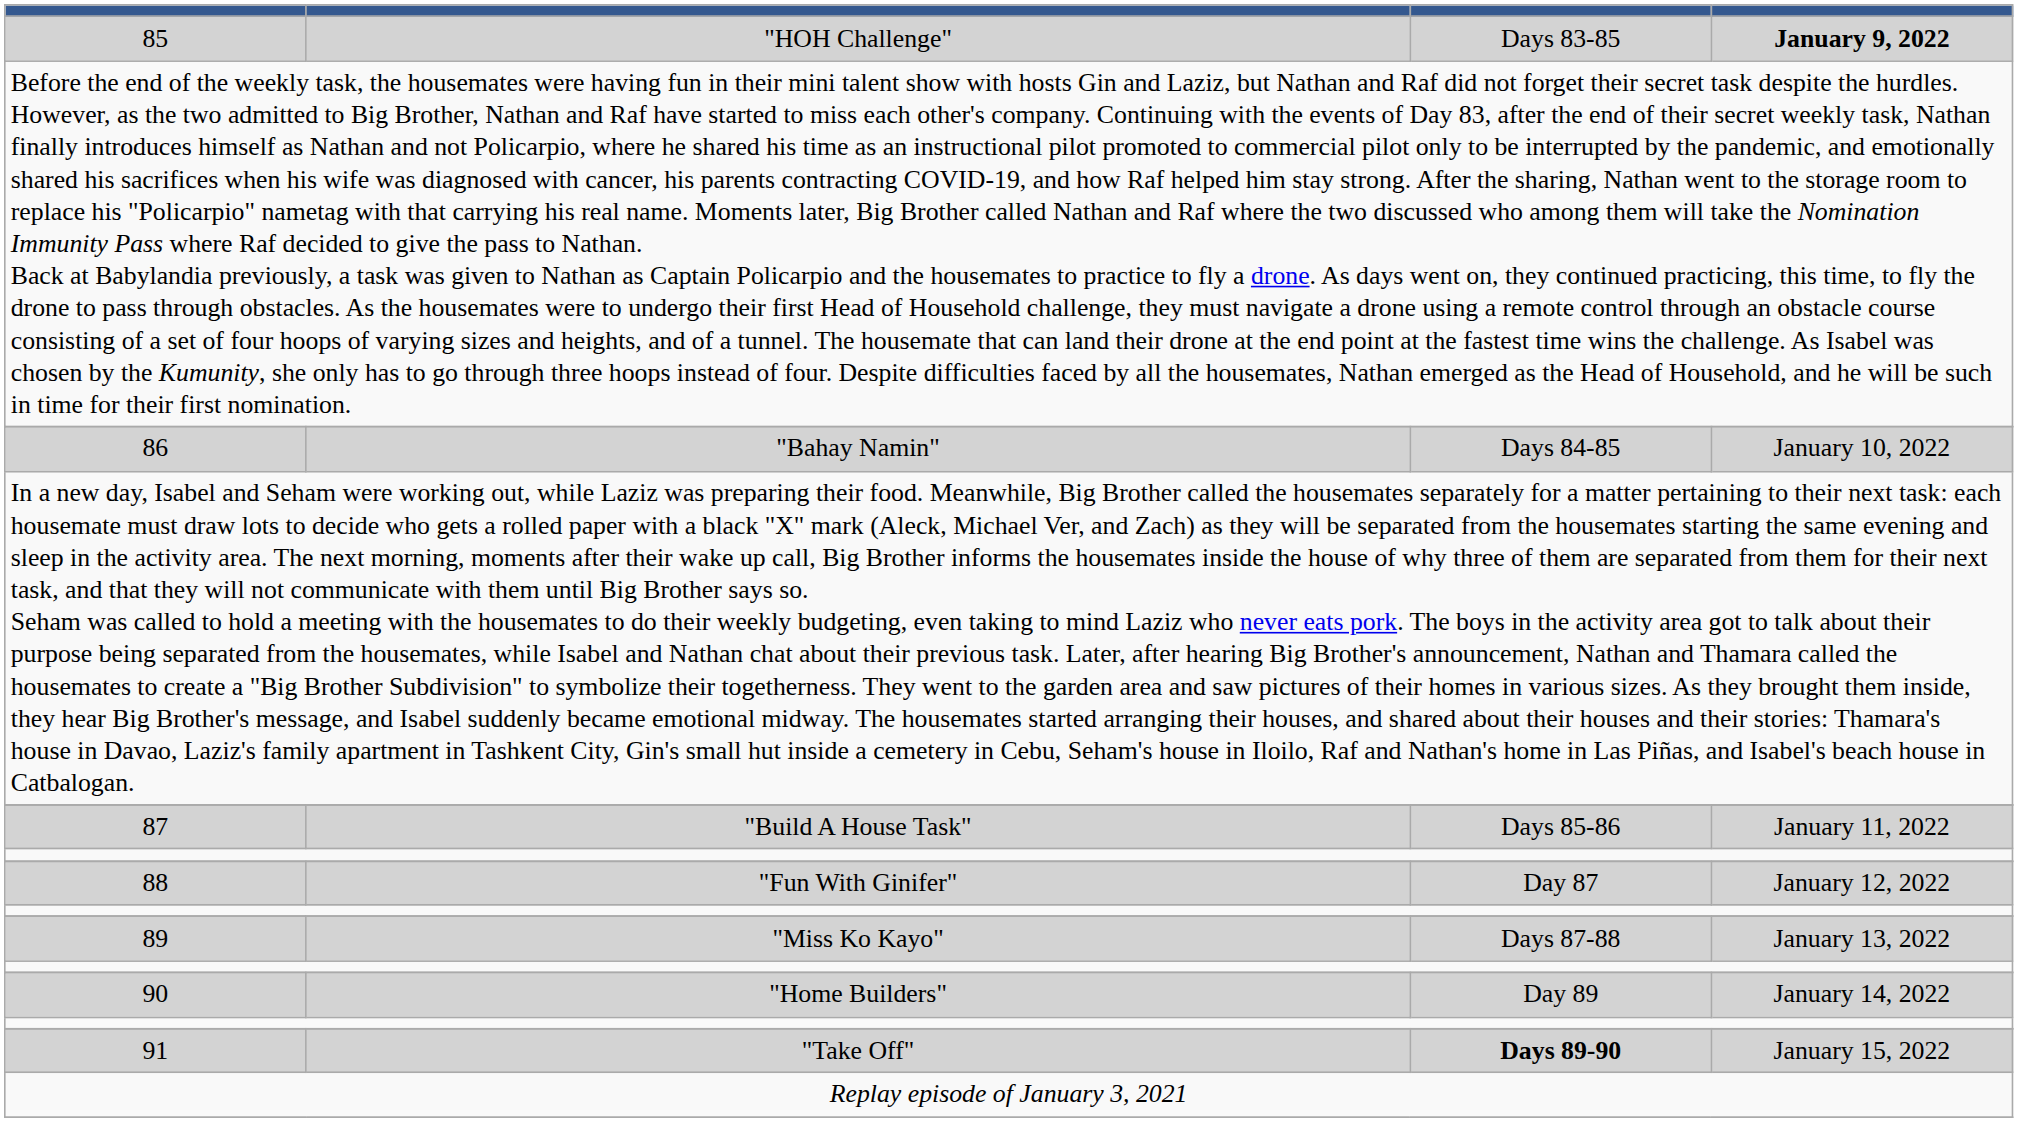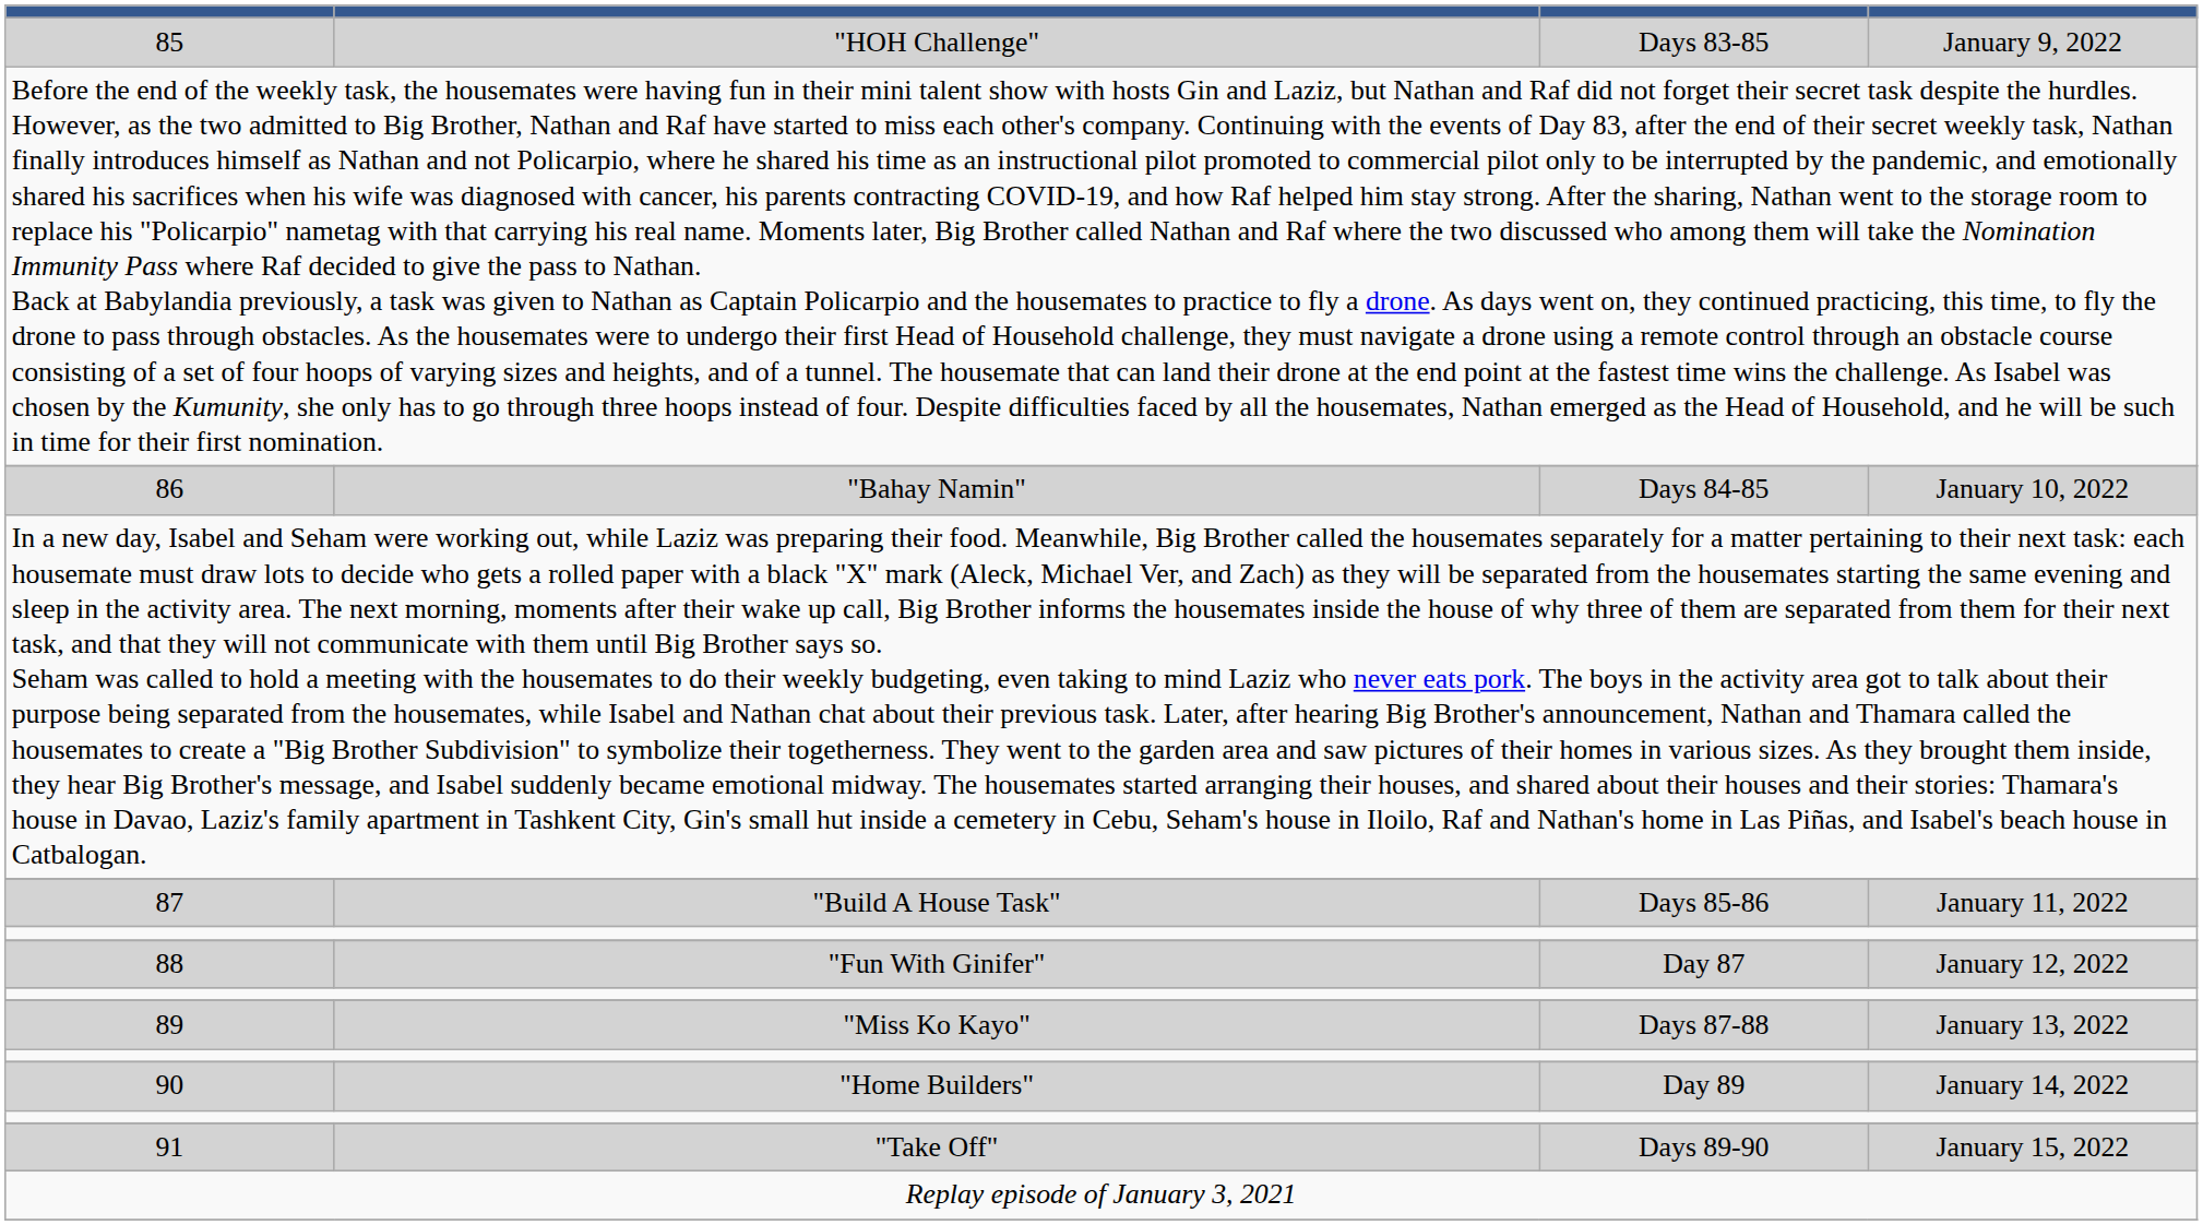85 | column 4: bold -> normal
91 | column 3: bold -> normal
